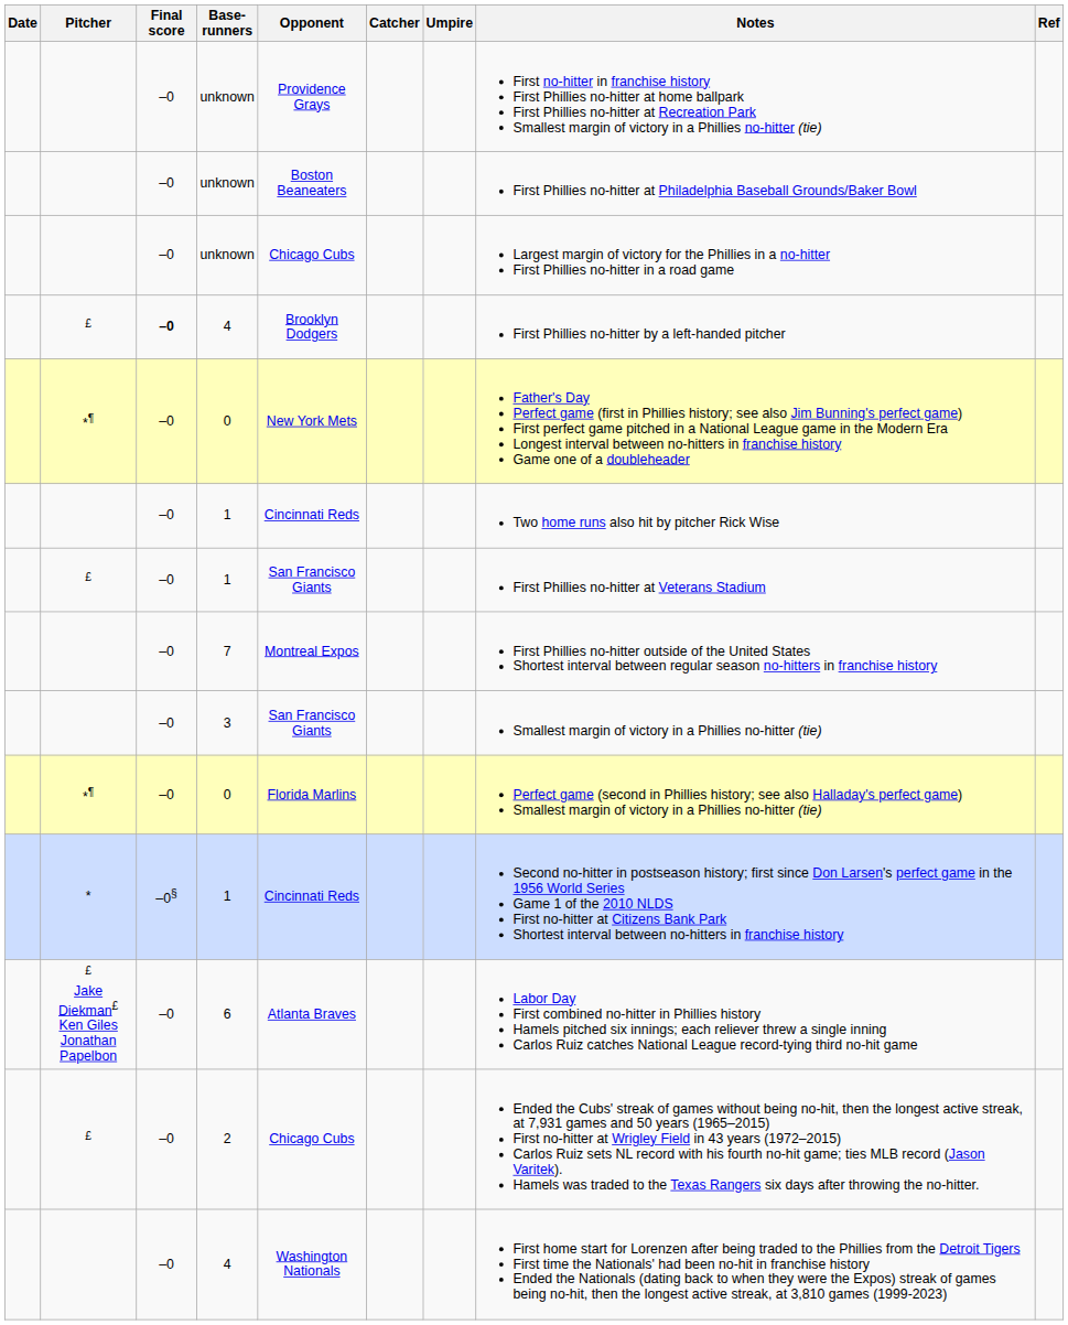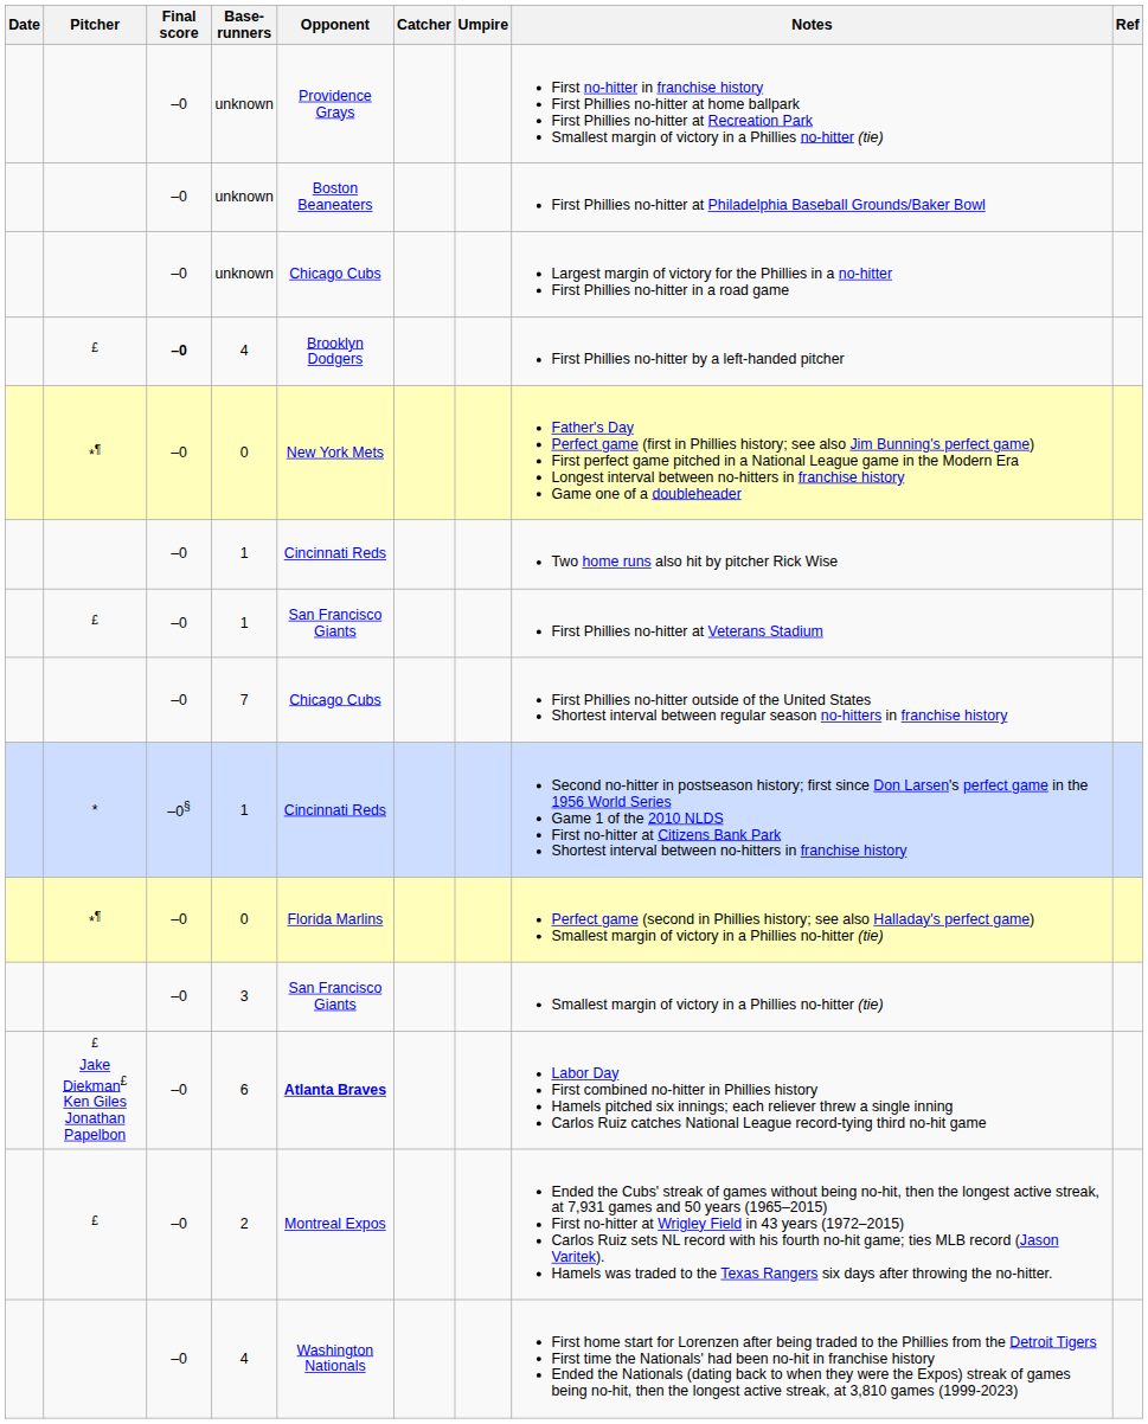7 | Opponent: Montreal Expos -> Chicago Cubs
rows swapped: 3 <-> * / 1
6 | Opponent: normal -> bold
2 | Opponent: Chicago Cubs -> Montreal Expos
